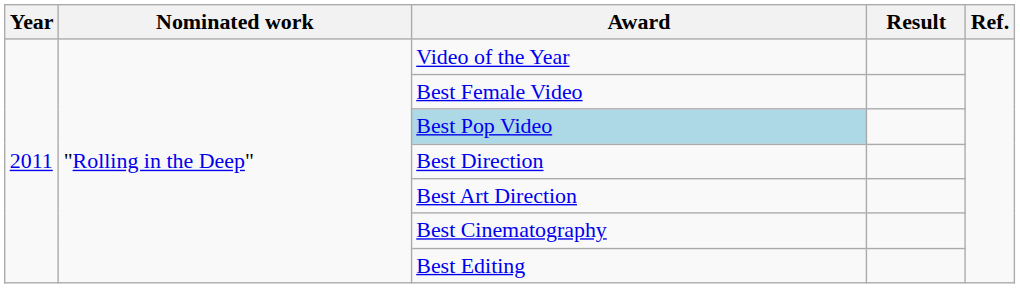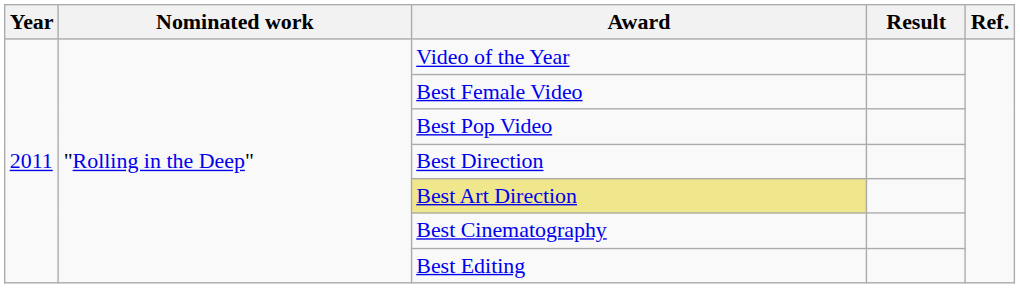Best Pop Video | Award: lightblue background -> no background
Best Art Direction | Award: no background -> khaki background
